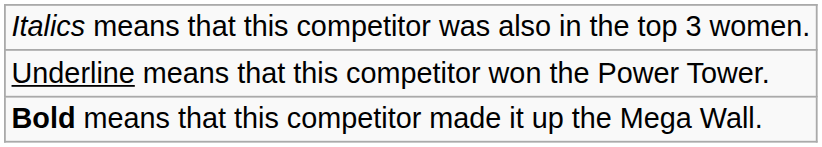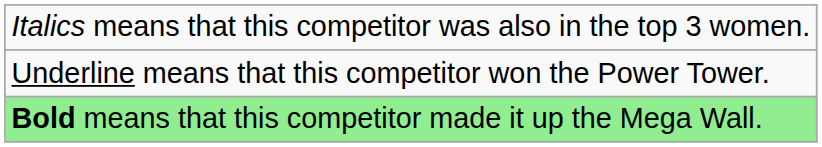row 3 | column 1: no background -> lightgreen background
